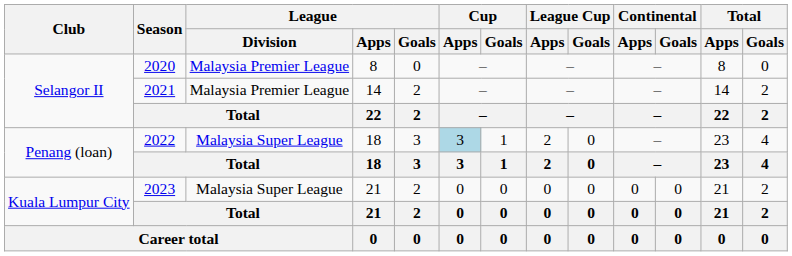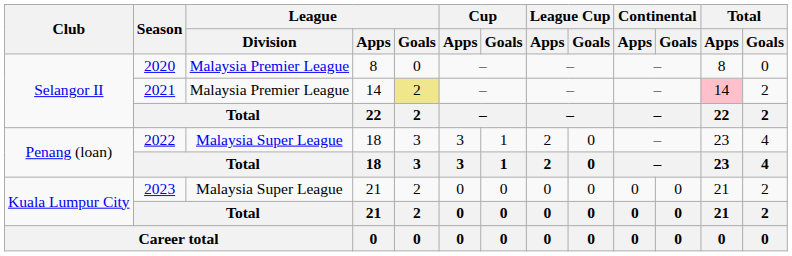2021 | League / Goals: no background -> khaki background
2021 | Total / Apps: no background -> pink background
2022 | Cup / Apps: lightblue background -> no background
